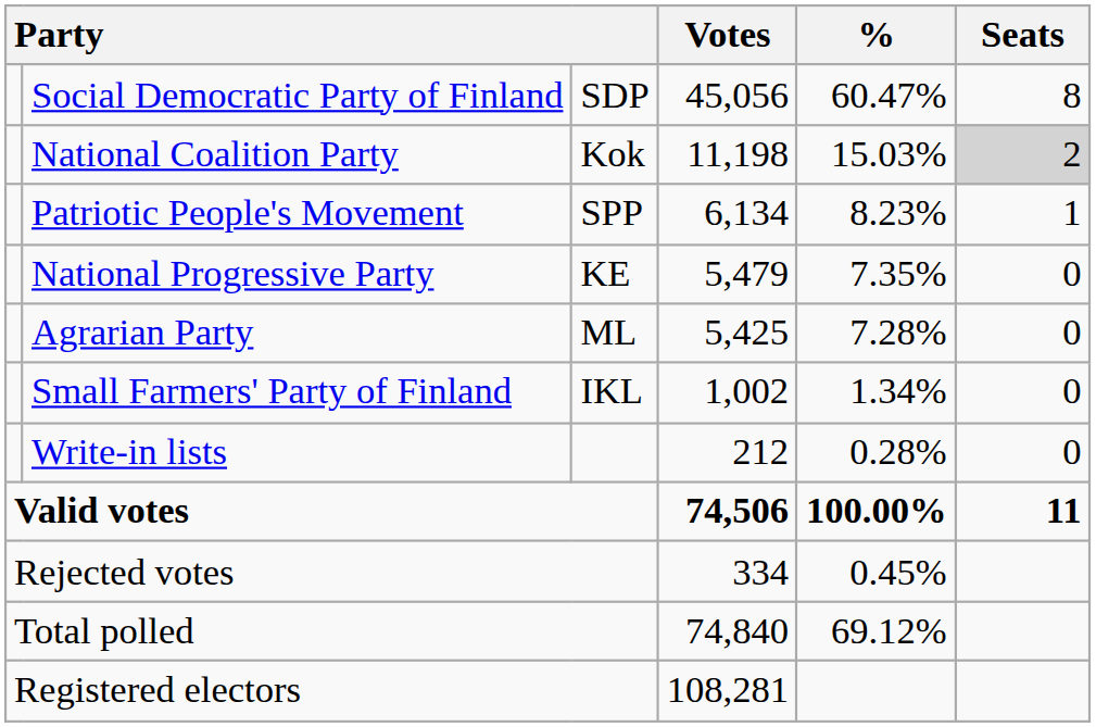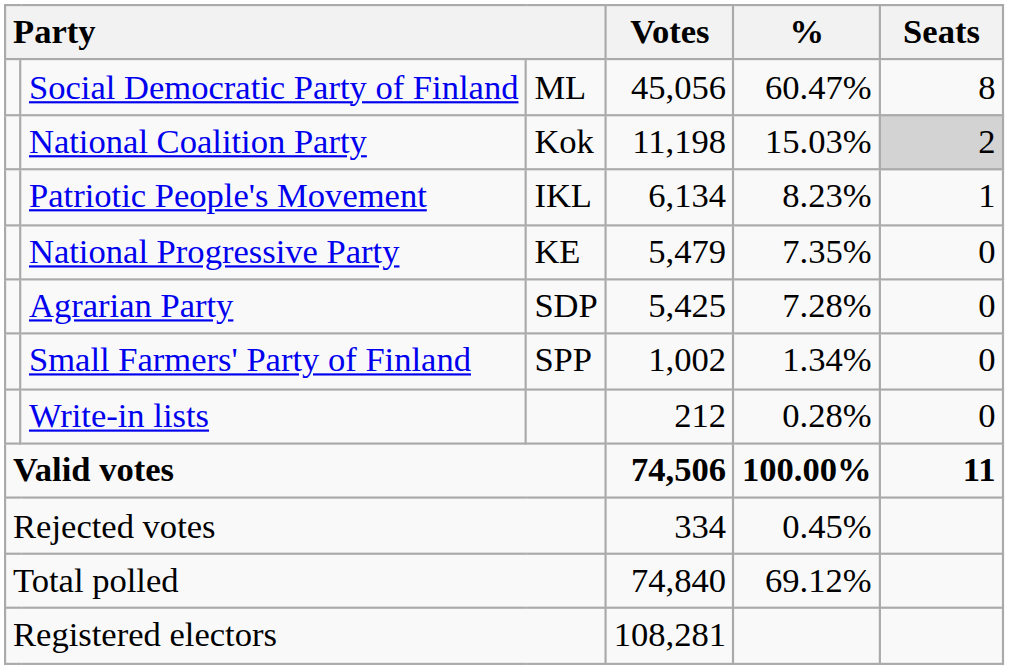Social Democratic Party of Finland | column 3: SDP -> ML
Patriotic People's Movement | column 3: SPP -> IKL
Agrarian Party | column 3: ML -> SDP
Small Farmers' Party of Finland | column 3: IKL -> SPP
